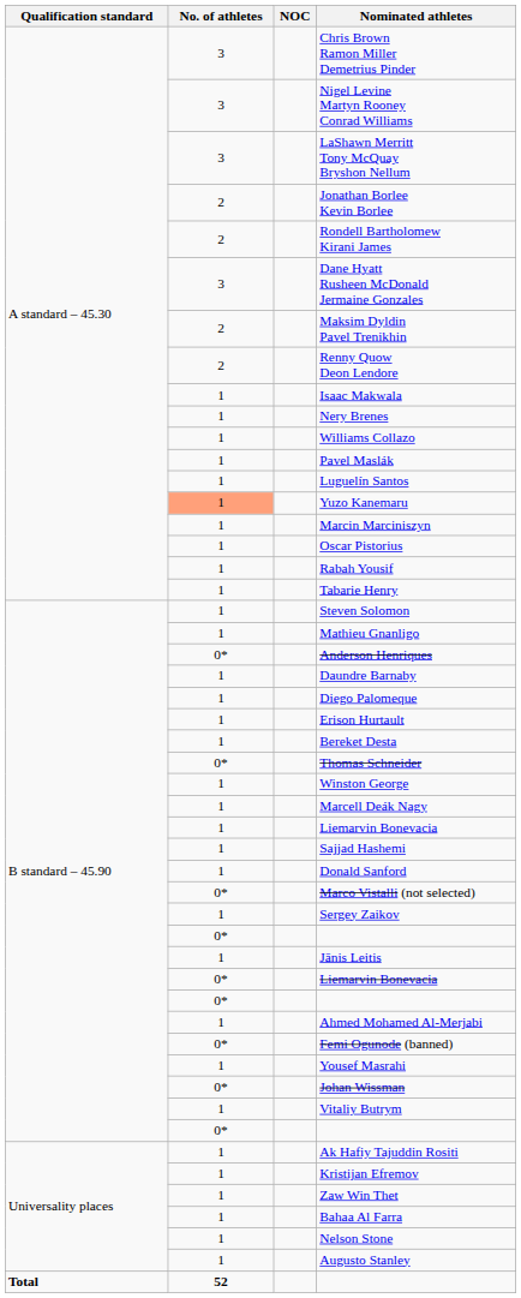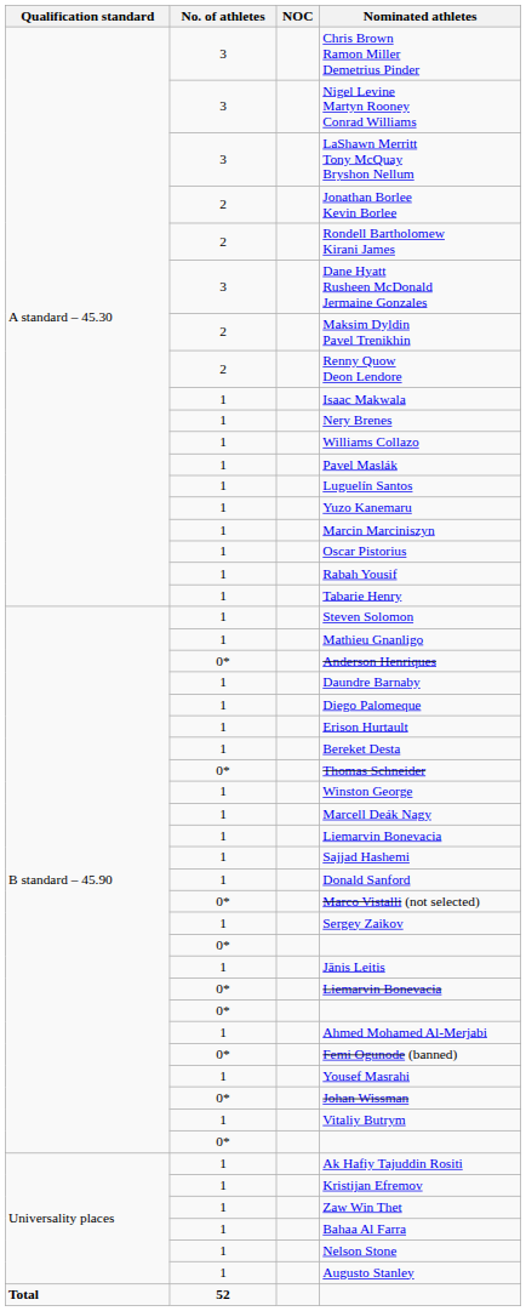Yuzo Kanemaru | No. of athletes: lightsalmon background -> no background
